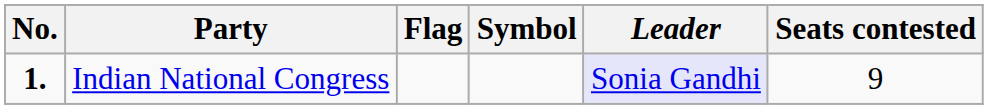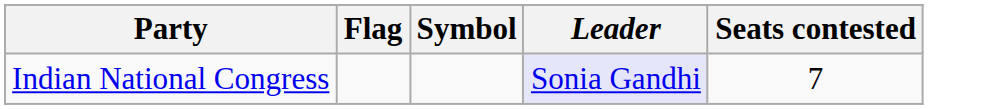- column: No. | 1.
Indian National Congress | Seats contested: 9 -> 7
